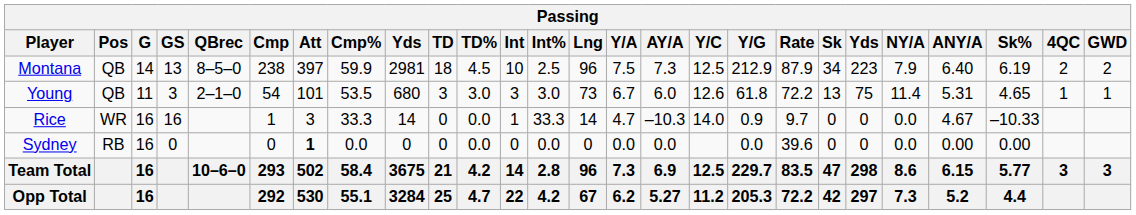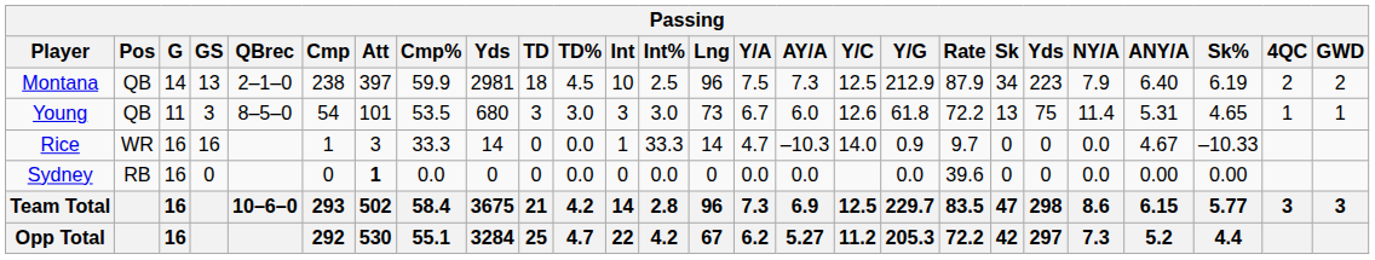Montana | QBrec: 8–5–0 -> 2–1–0
Young | QBrec: 2–1–0 -> 8–5–0
